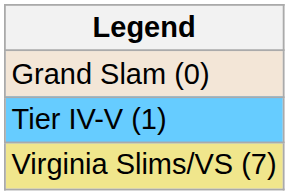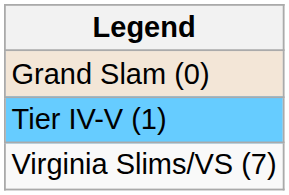row 4 | column 1: khaki background -> no background
